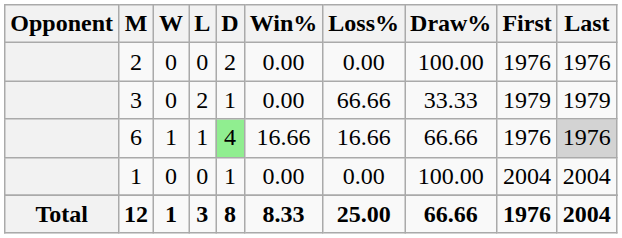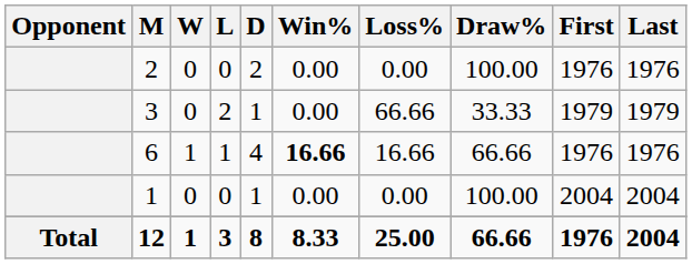6 | D: lightgreen background -> no background
6 | Win%: normal -> bold
6 | Last: lightgrey background -> no background
